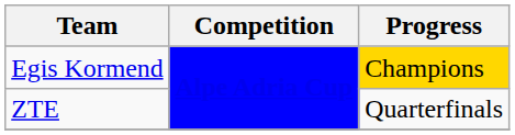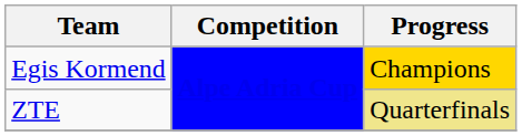ZTE | Progress: no background -> khaki background
